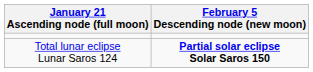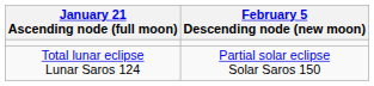row 3 | February 5 Descending node (new moon): bold -> normal
